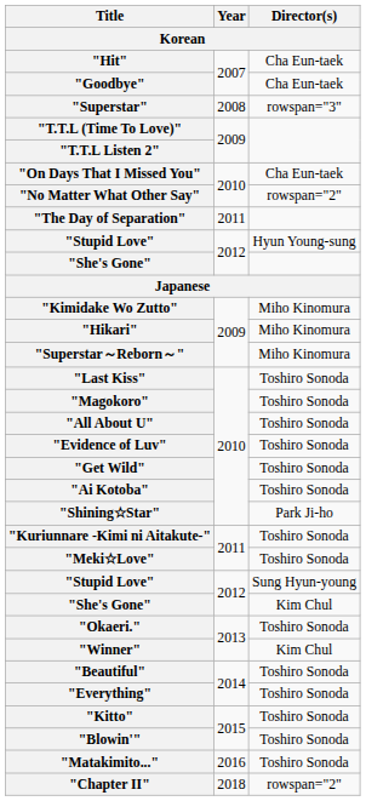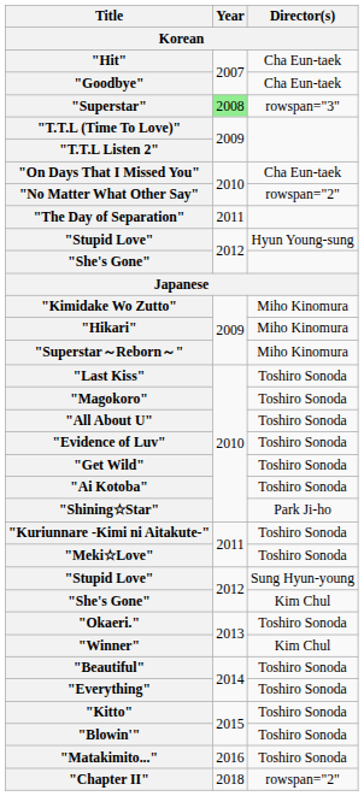"Superstar" | Year: no background -> lightgreen background
